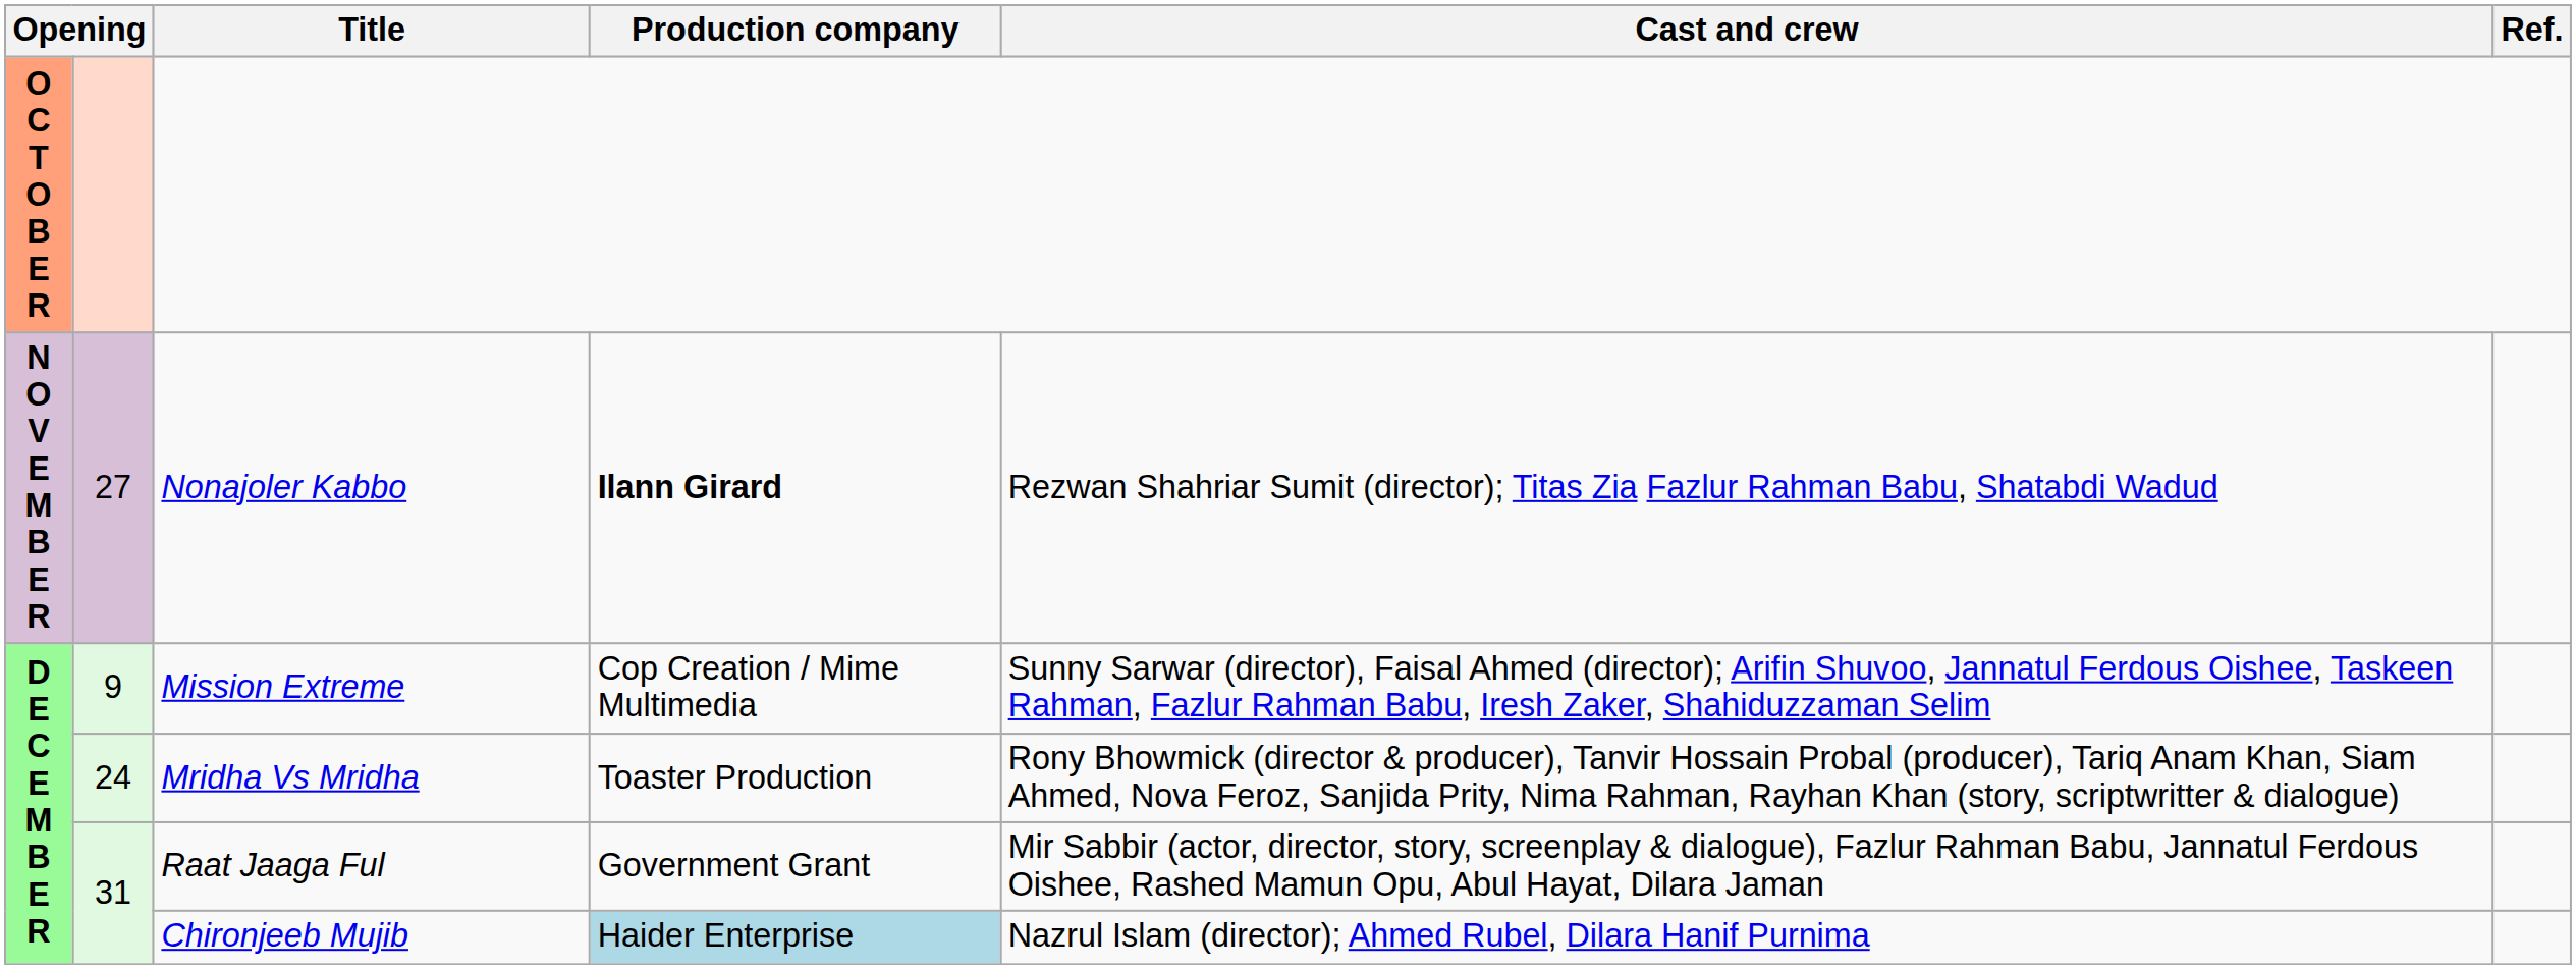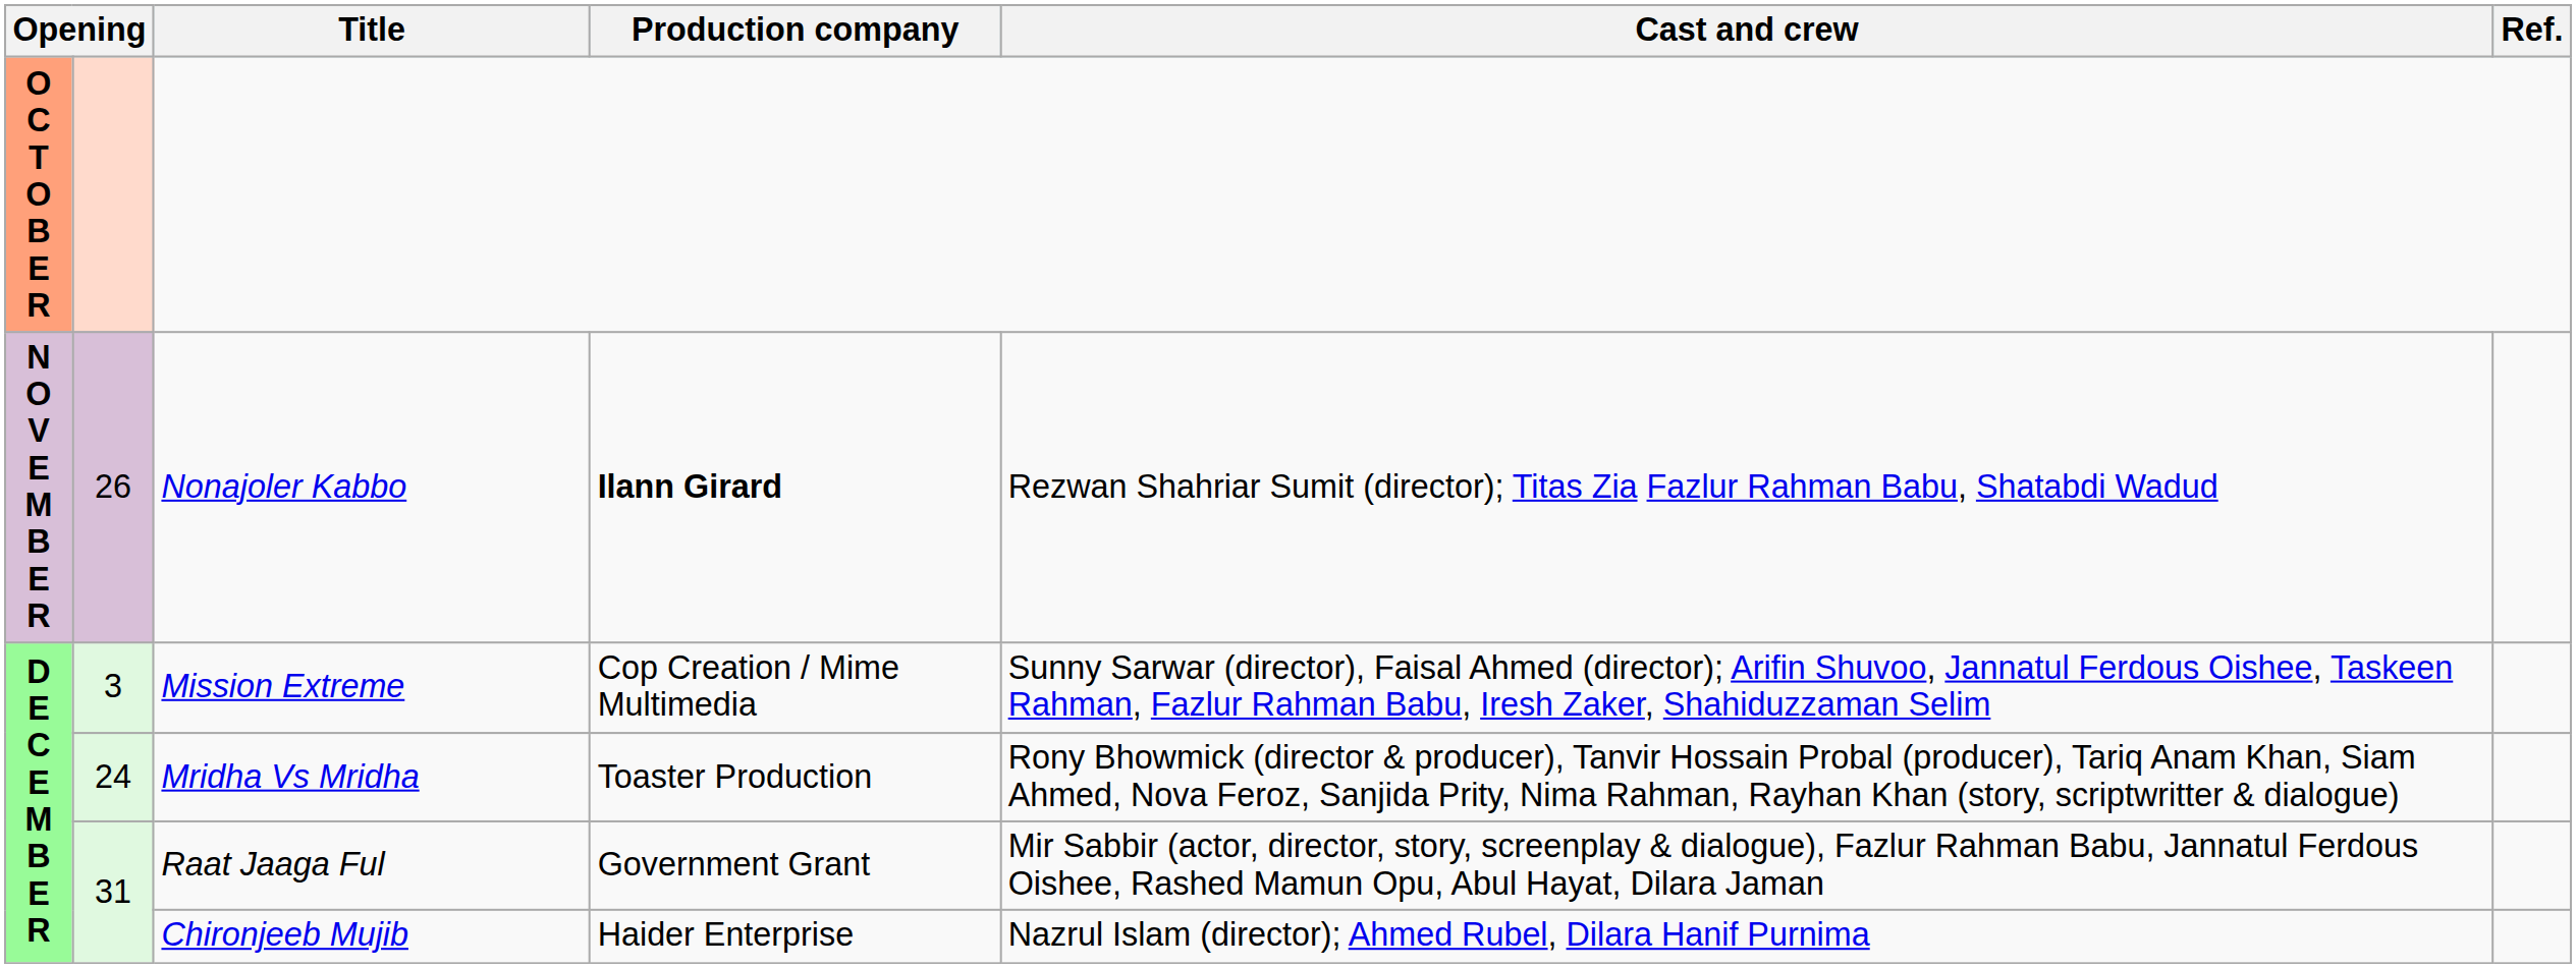Nonajoler Kabbo | column 2: 27 -> 26
Mission Extreme | column 2: 9 -> 3
Chironjeeb Mujib | Production company: lightblue background -> no background
